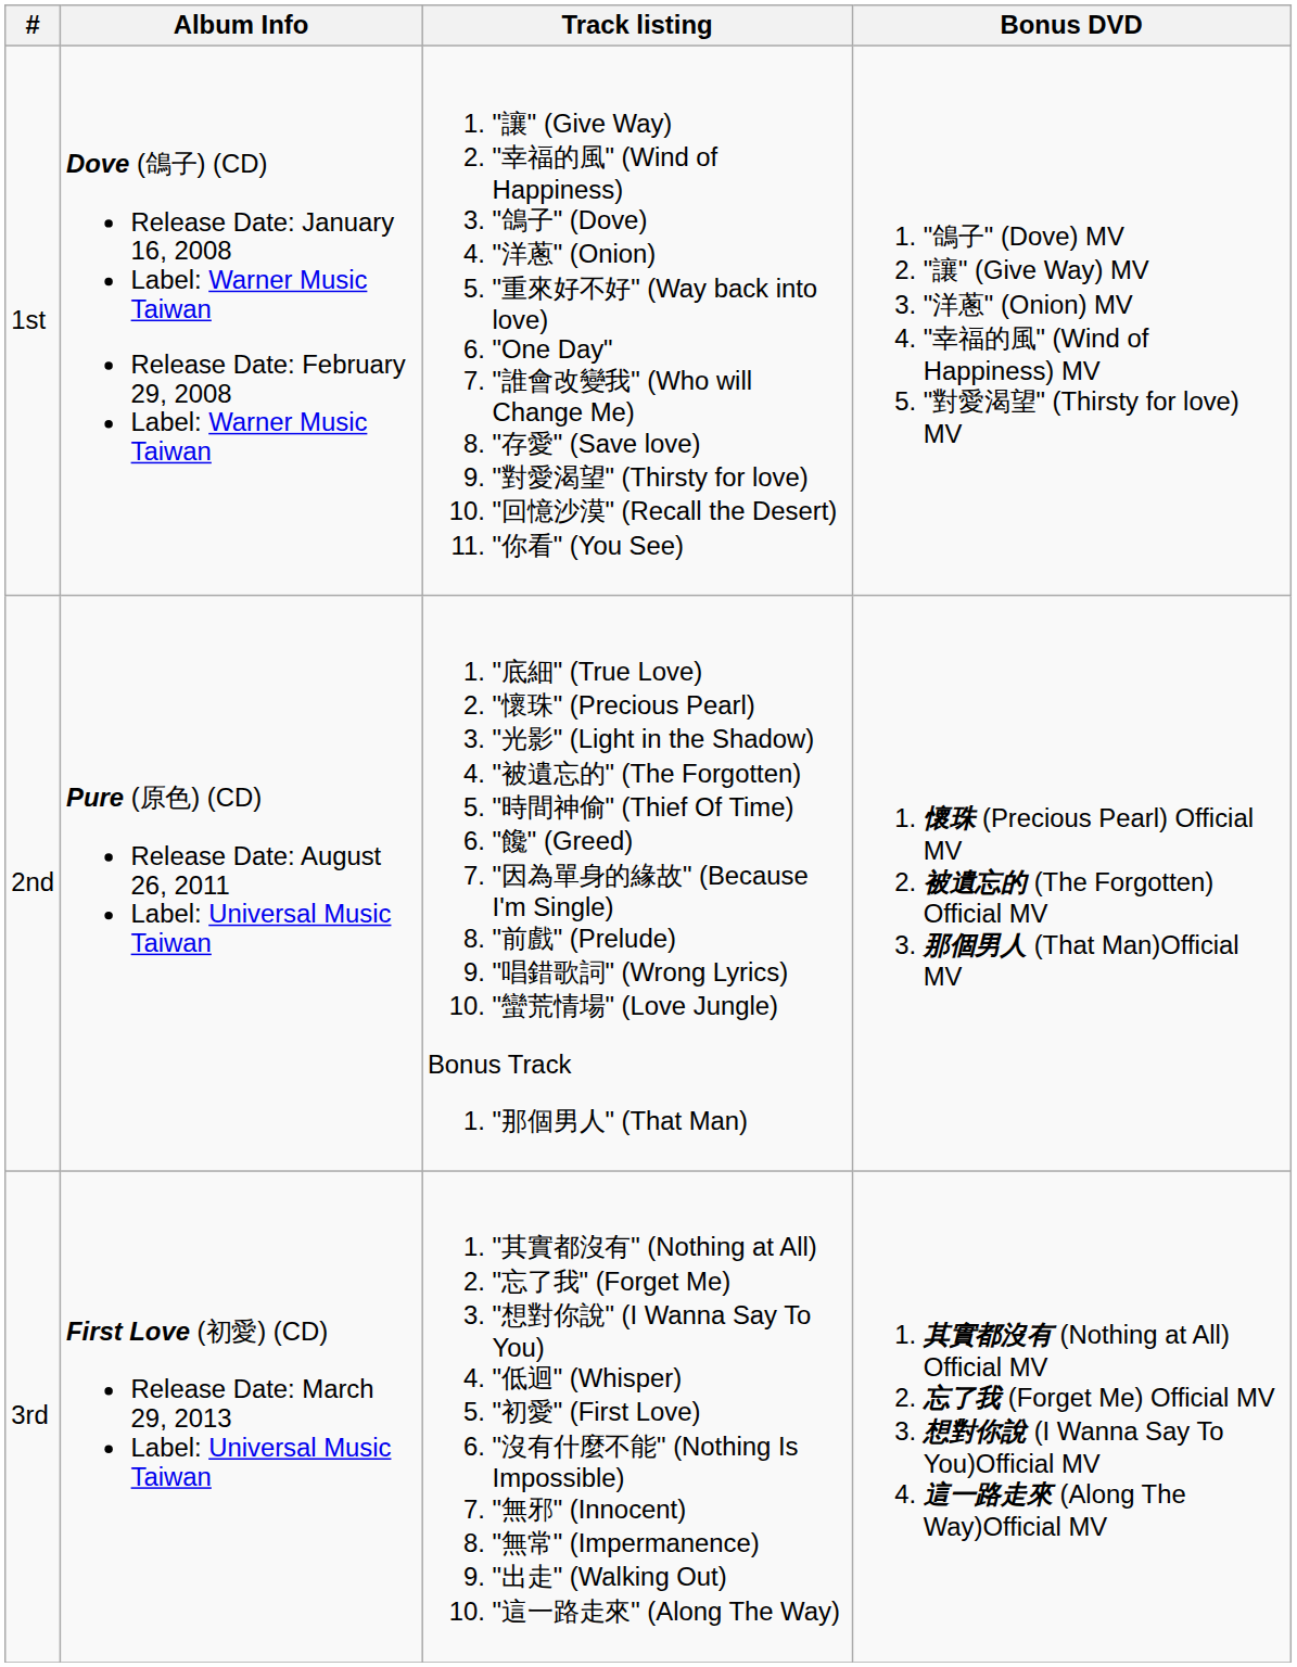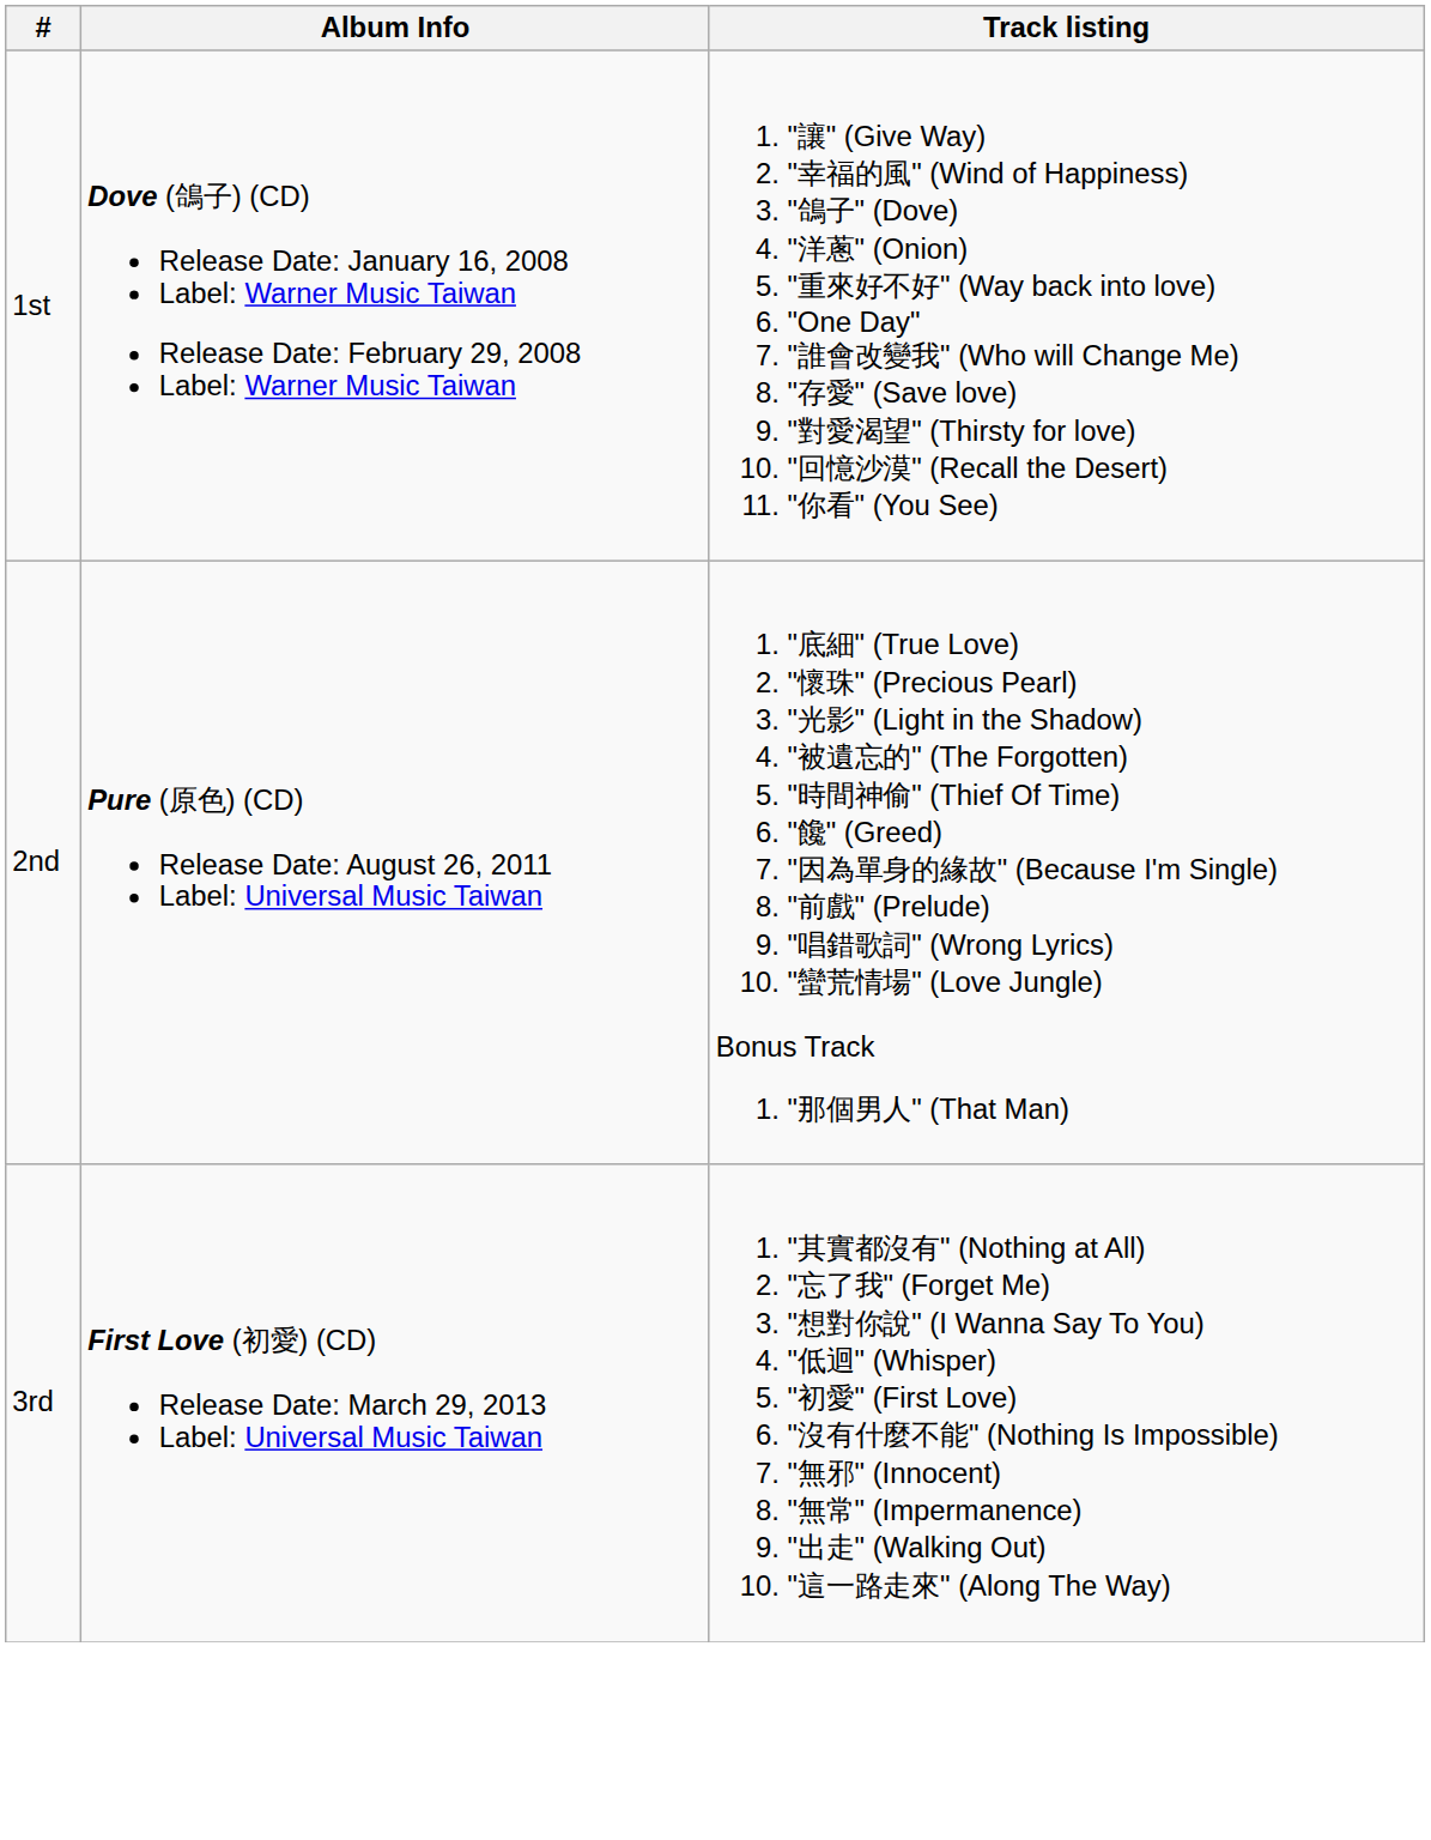- column: Bonus DVD | "鴿子" (Dove) MV "讓" (Give Way) MV "洋蔥" (Onion) MV "幸福的風" (Wind of Happiness) MV "對愛渴望" (Thirsty for love) MV | 懷珠 (Precious Pearl) Official MV 被遺忘的 (The Forgotten) Official MV 那個男人 (That Man)Official MV | 其實都沒有 (Nothing at All) Official MV 忘了我 (Forget Me) Official MV 想對你說 (I Wanna Say To You)Official MV 這一路走來 (Along The Way)Official MV
